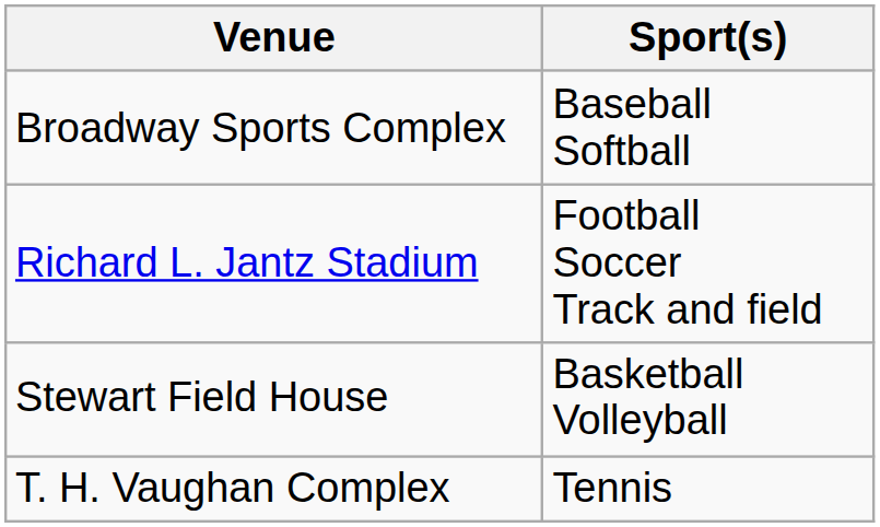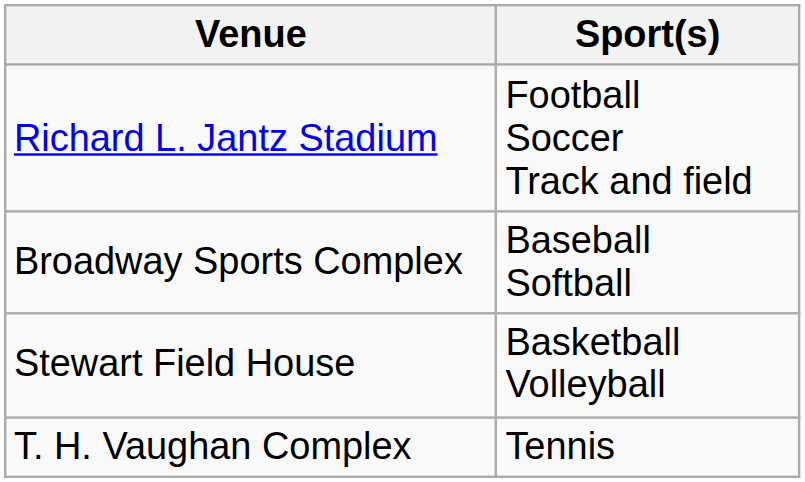rows swapped: Richard L. Jantz Stadium <-> Broadway Sports Complex
